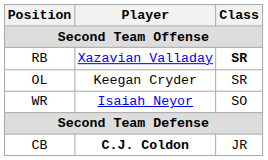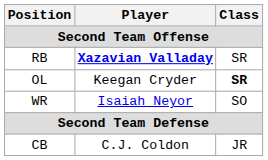RB | Player: normal -> bold
RB | Class: bold -> normal
OL | Class: normal -> bold
CB | Player: bold -> normal
